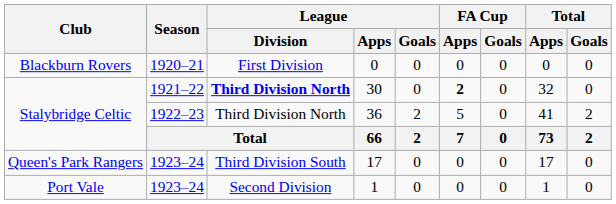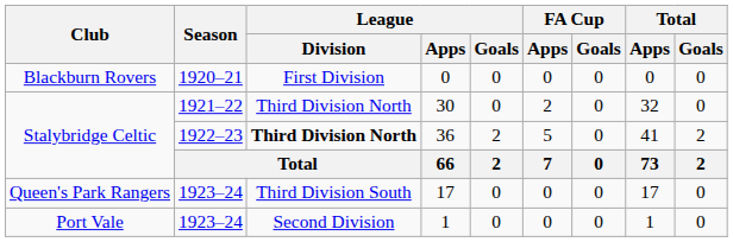30 | League / Division: bold -> normal
30 | FA Cup / Apps: bold -> normal
36 | League / Division: normal -> bold
